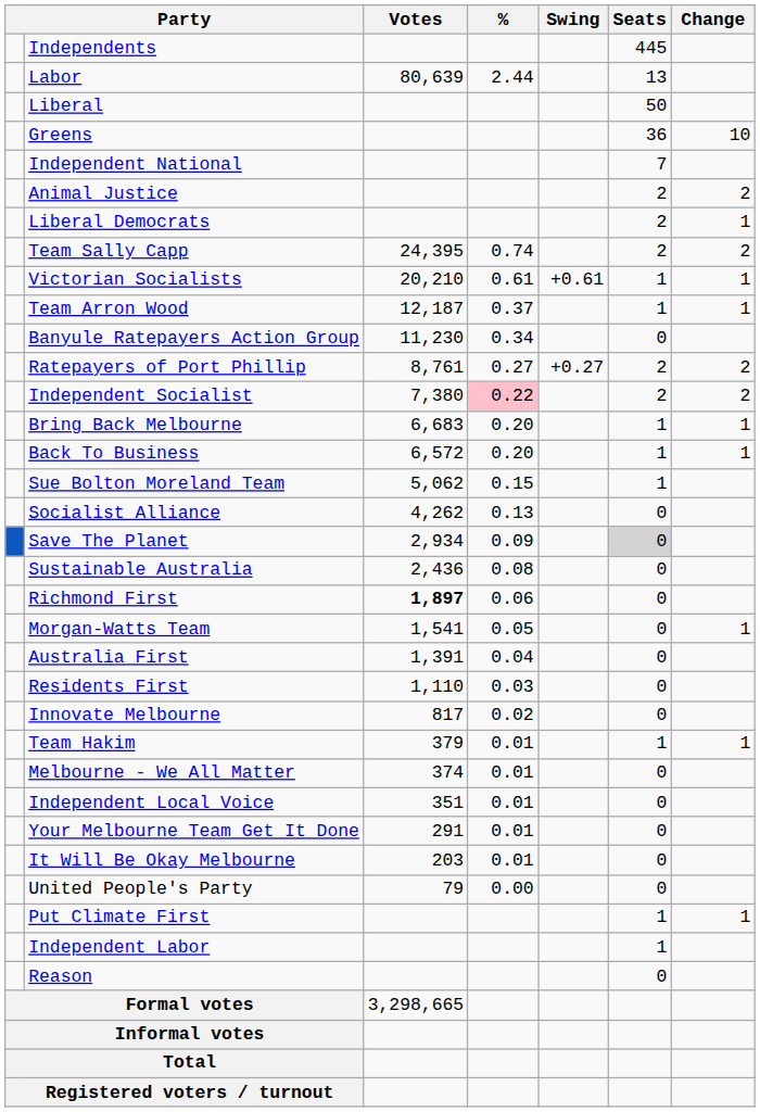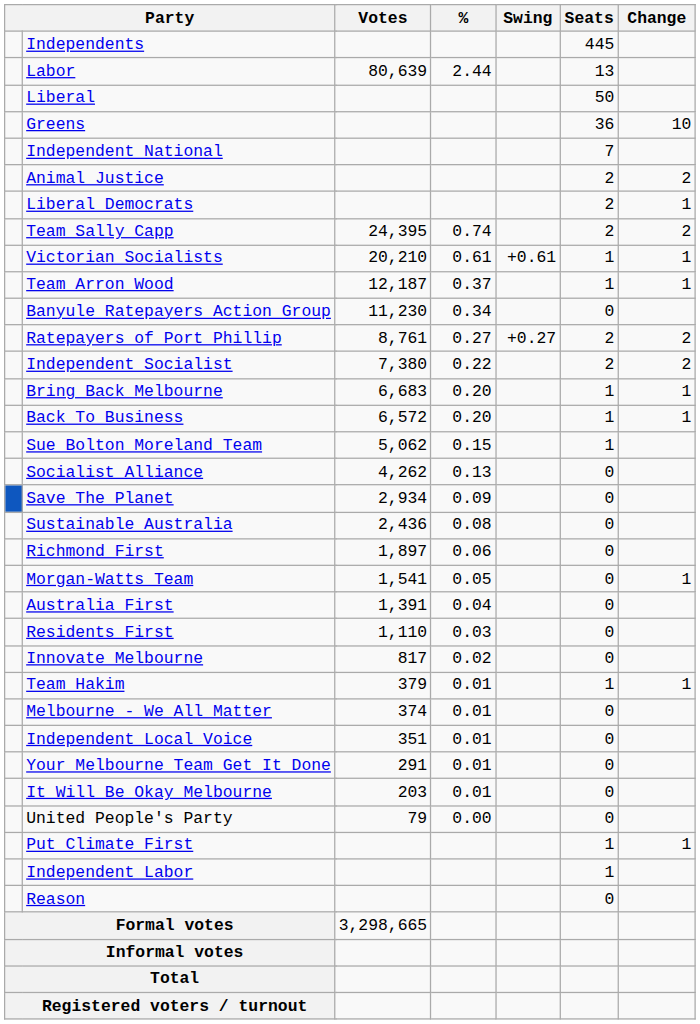Independent Socialist | %: pink background -> no background
Save The Planet | Seats: lightgrey background -> no background
Richmond First | Votes: bold -> normal
